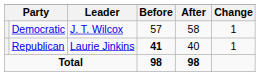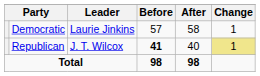Democratic | Leader: J. T. Wilcox -> Laurie Jinkins
Republican | Leader: Laurie Jinkins -> J. T. Wilcox
Republican | Change: no background -> khaki background
